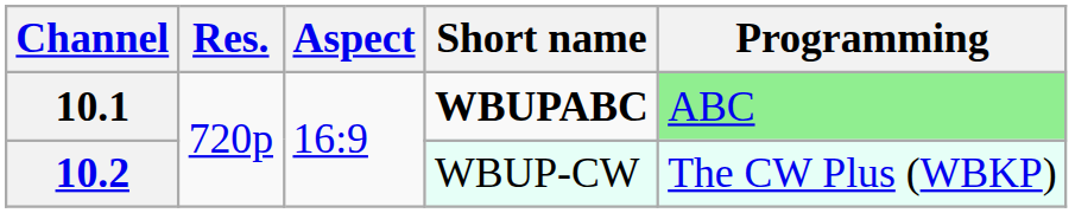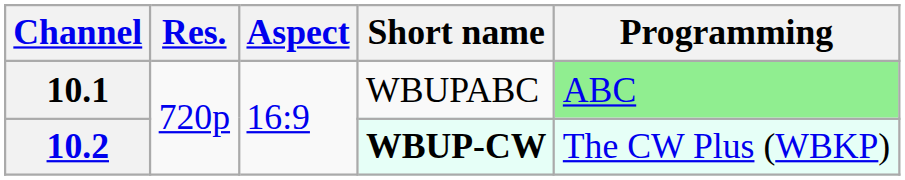10.1 | Short name: bold -> normal
10.2 | Short name: normal -> bold
